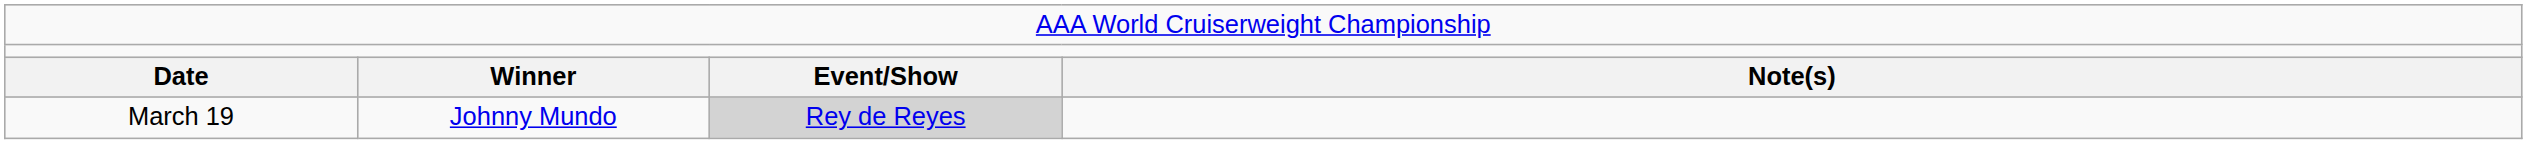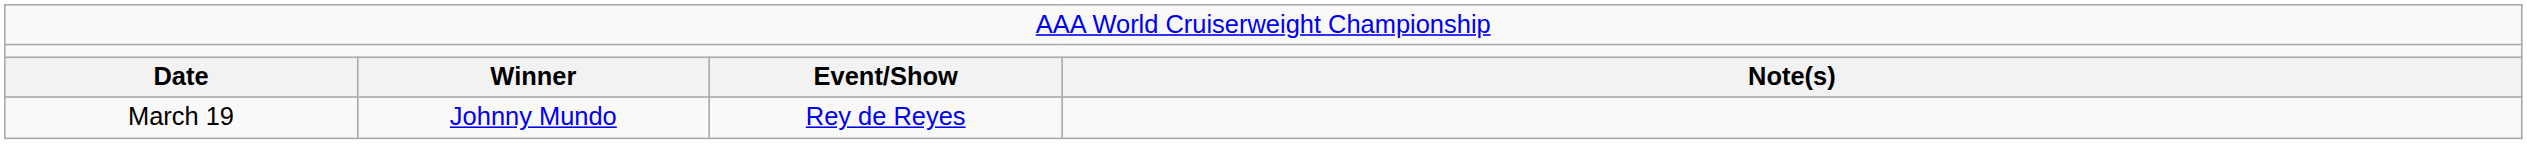March 19 | column 3: lightgrey background -> no background
